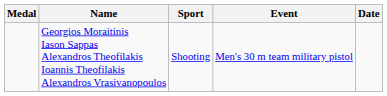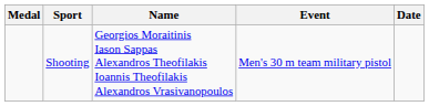columns swapped: Name <-> Sport
